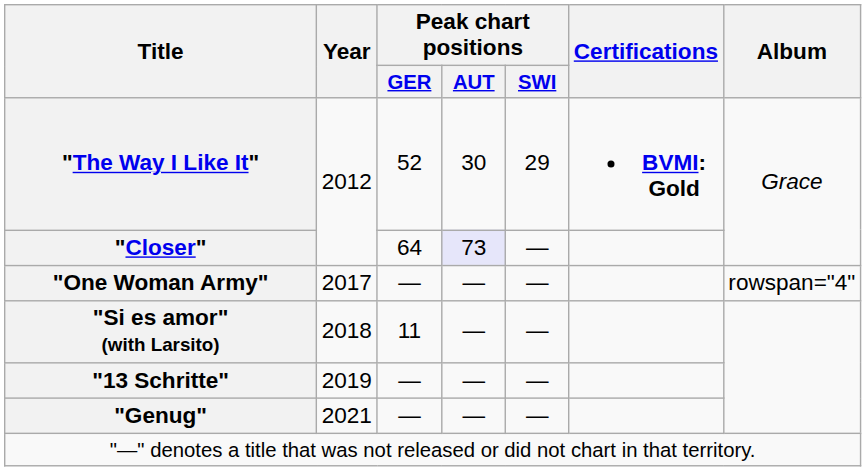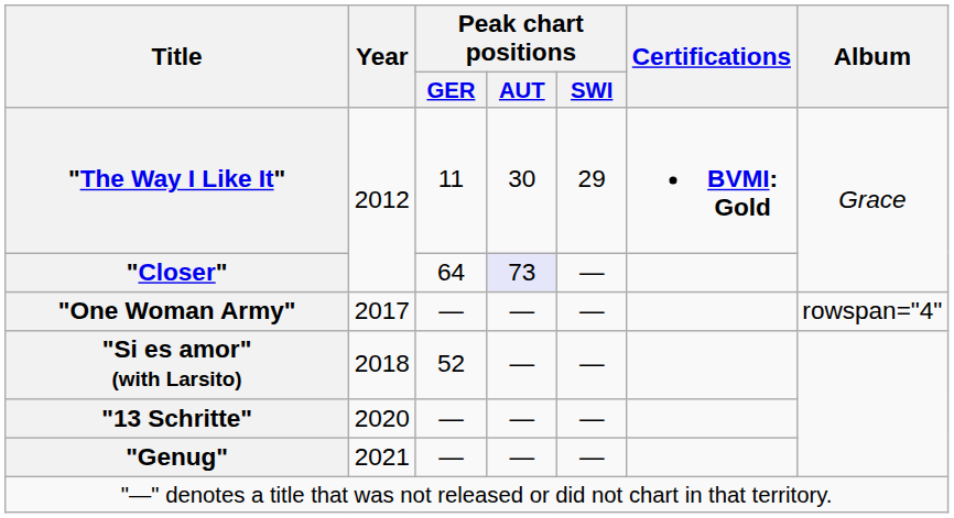"The Way I Like It" | Peak chart positions / GER: 52 -> 11
"Si es amor" (with Larsito) | Peak chart positions / GER: 11 -> 52
"13 Schritte" | Year: 2019 -> 2020
